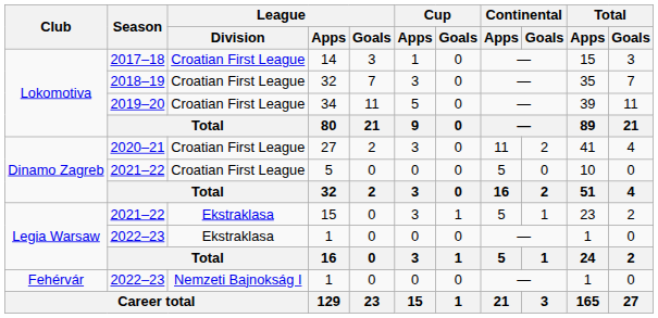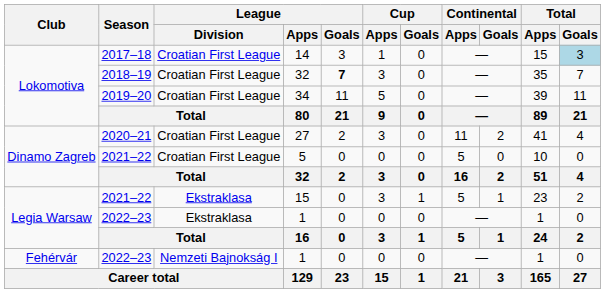14 | Total / Goals: no background -> lightblue background
Lokomotiva / 32 | League / Goals: normal -> bold
